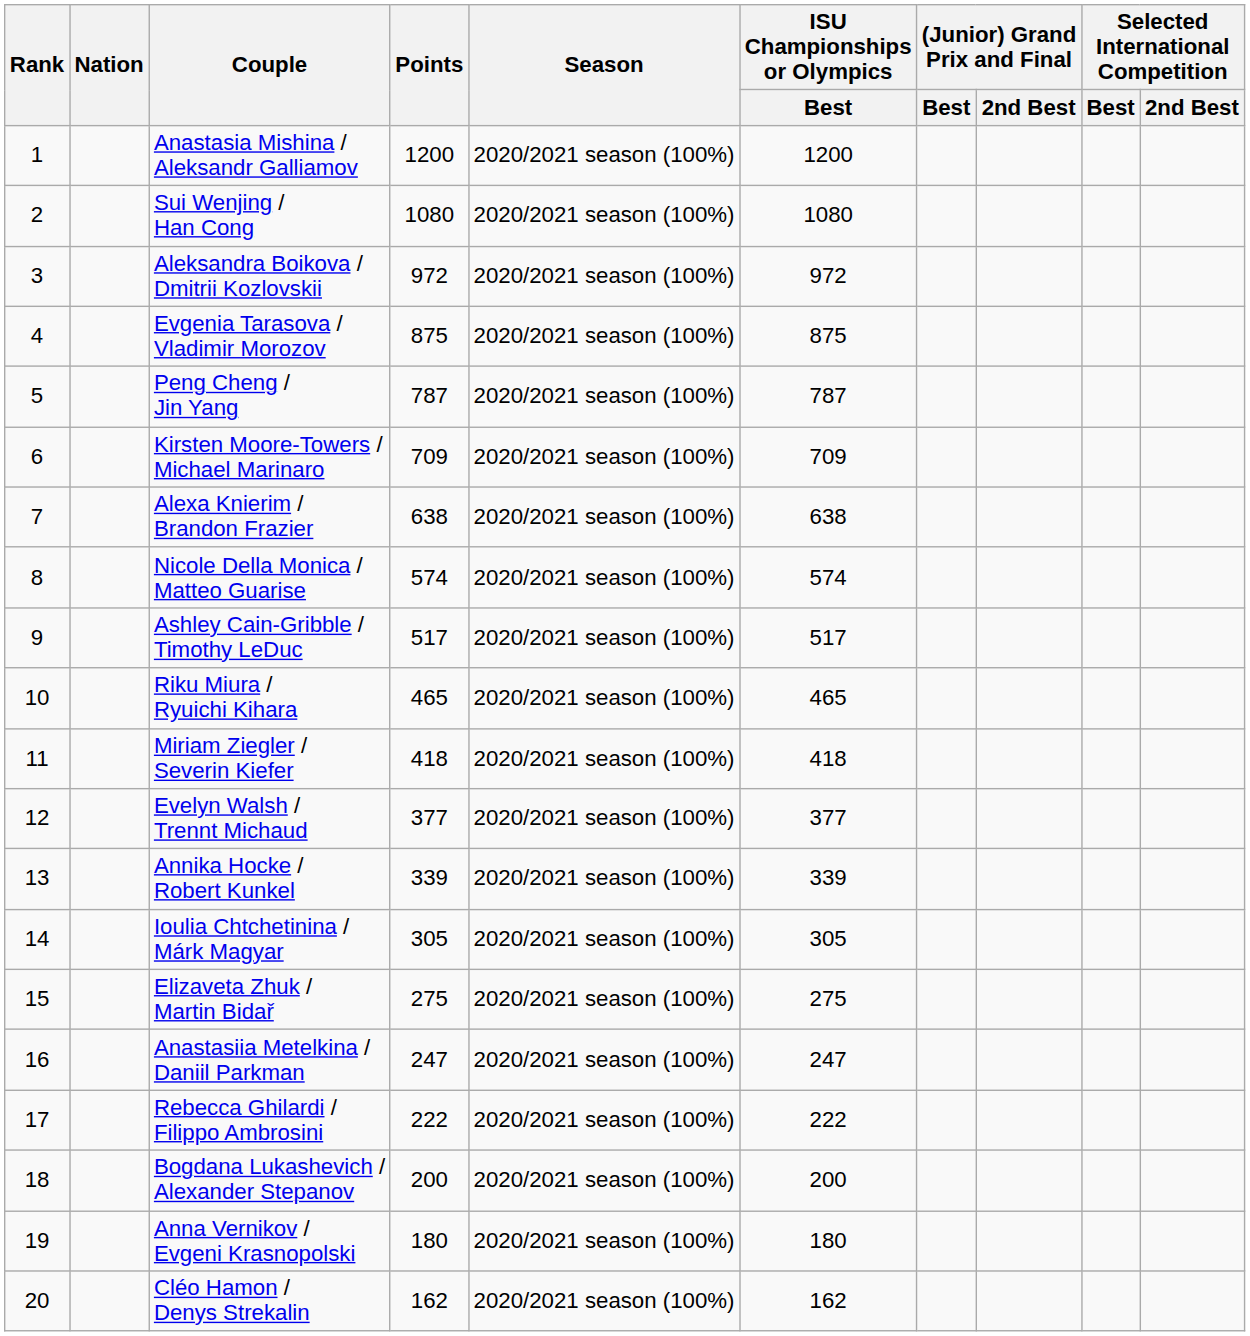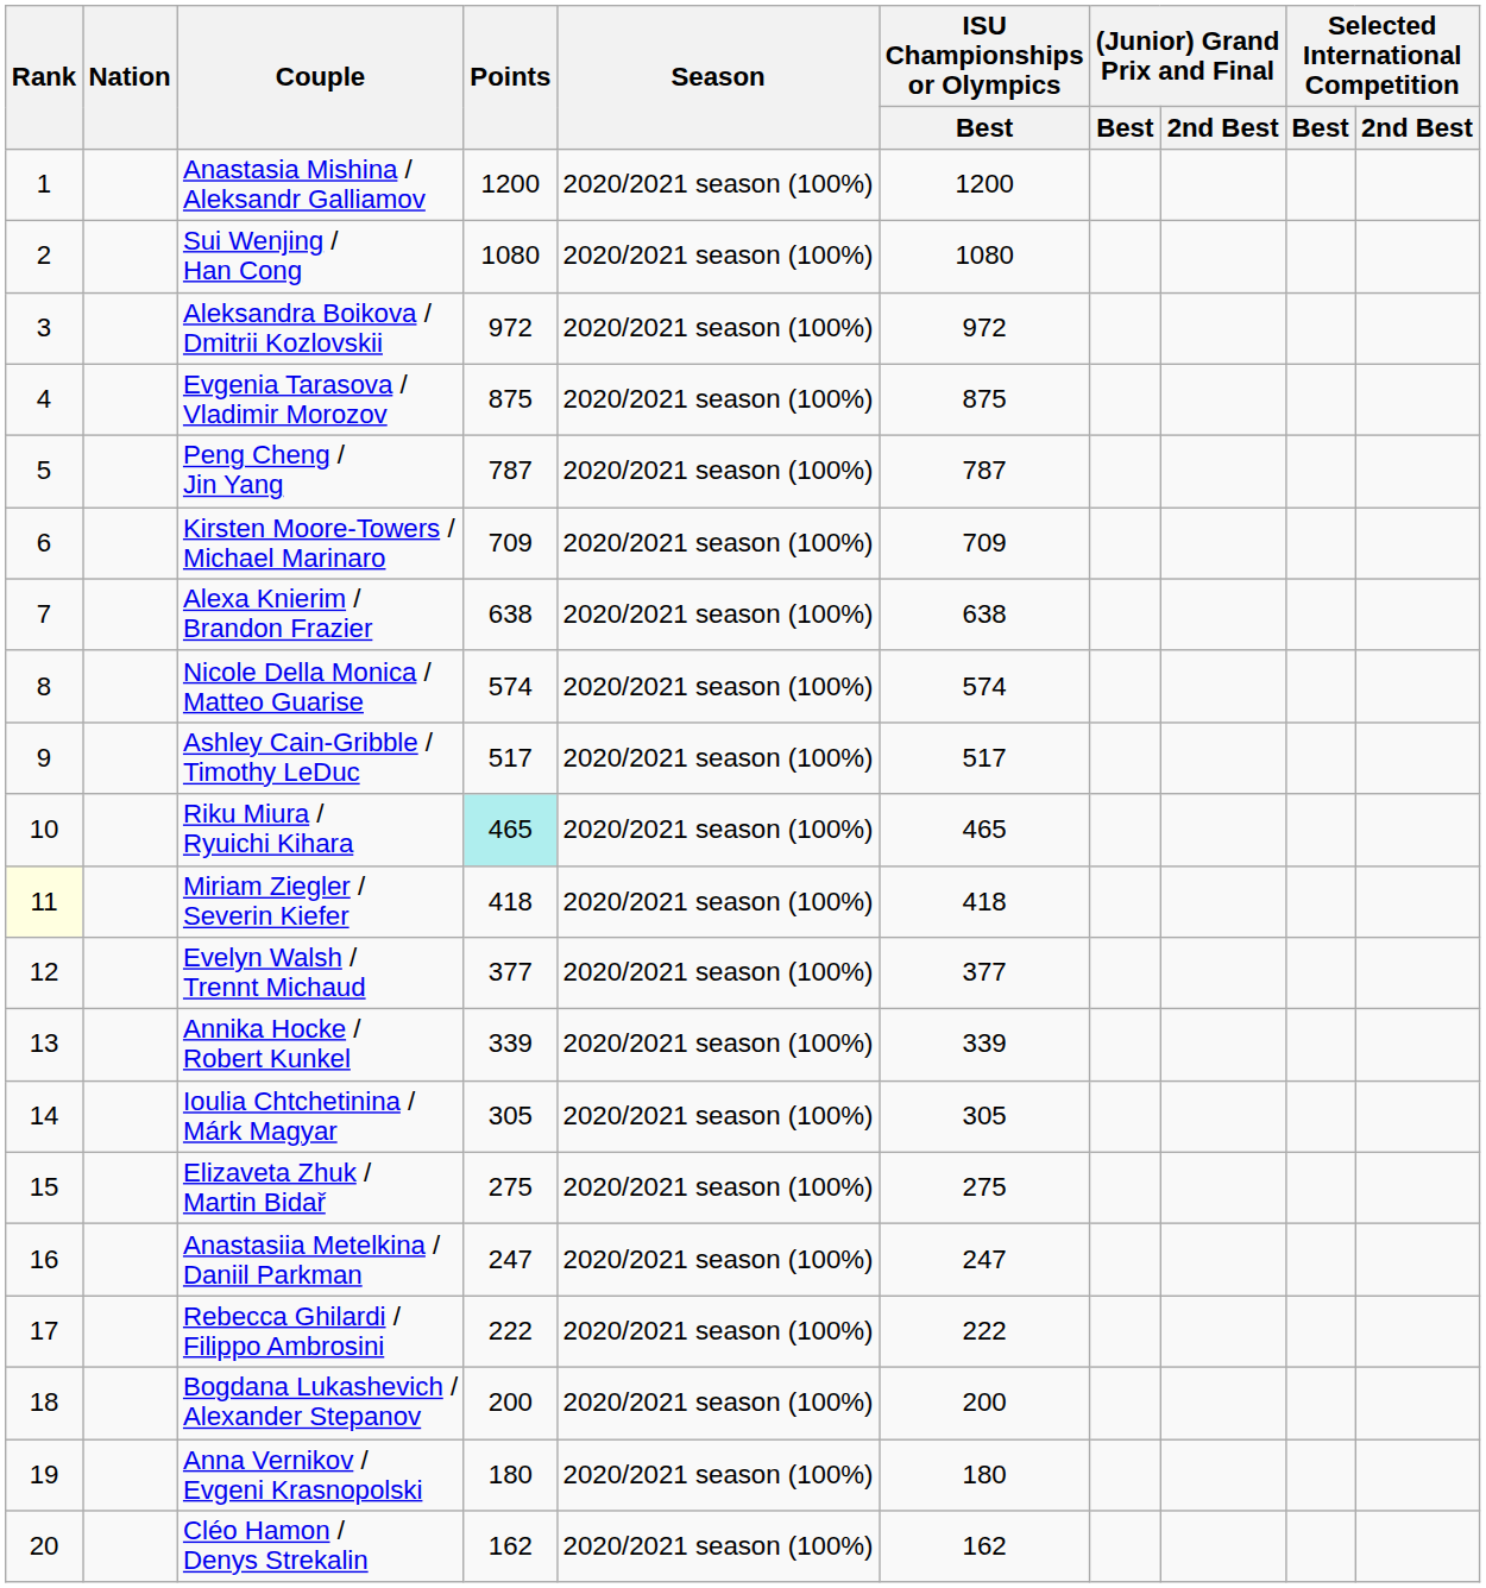Riku Miura / Ryuichi Kihara | Points: no background -> paleturquoise background
Miriam Ziegler / Severin Kiefer | Rank: no background -> lightyellow background
